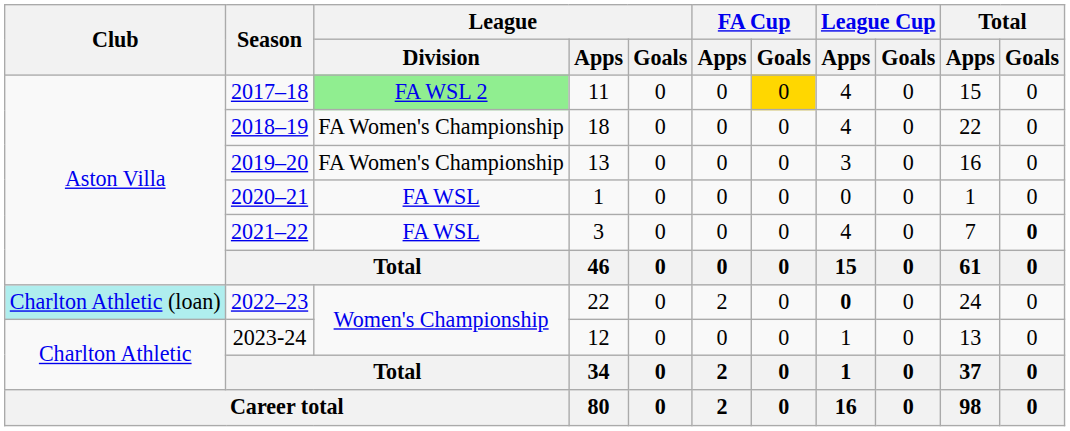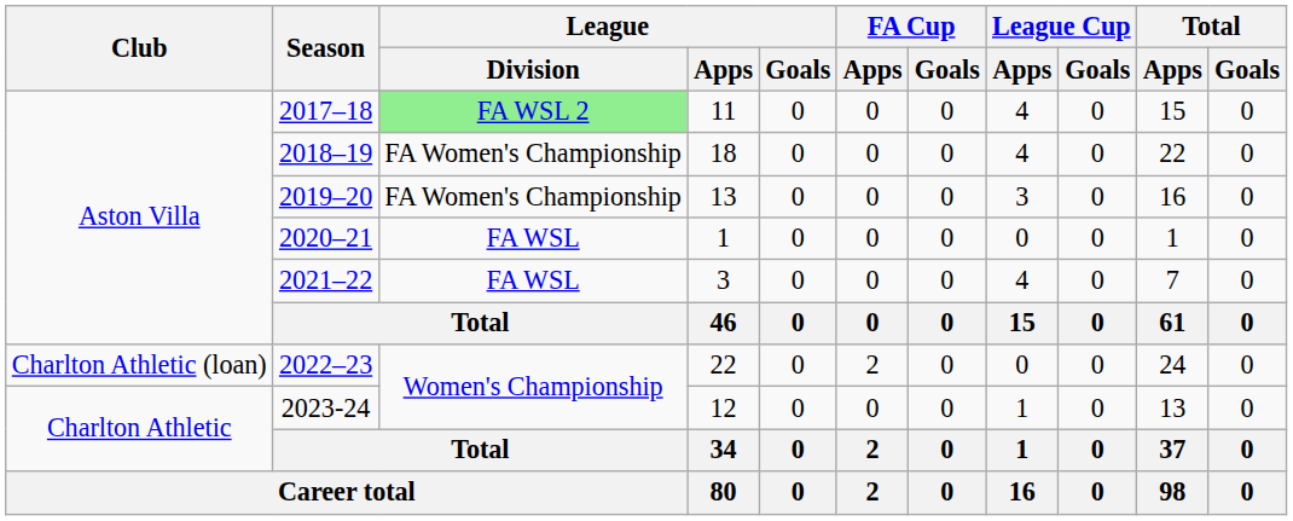2017–18 | FA Cup / Goals: gold background -> no background
2021–22 | Total / Goals: bold -> normal
2022–23 | Club: paleturquoise background -> no background
2022–23 | League Cup / Apps: bold -> normal
